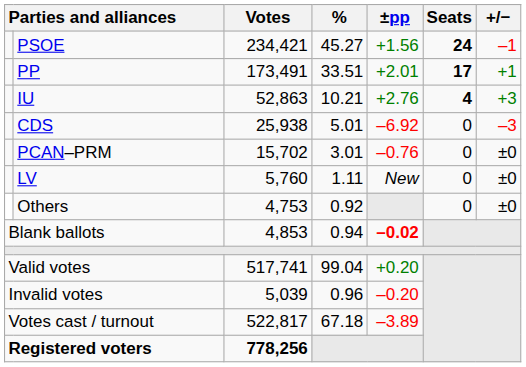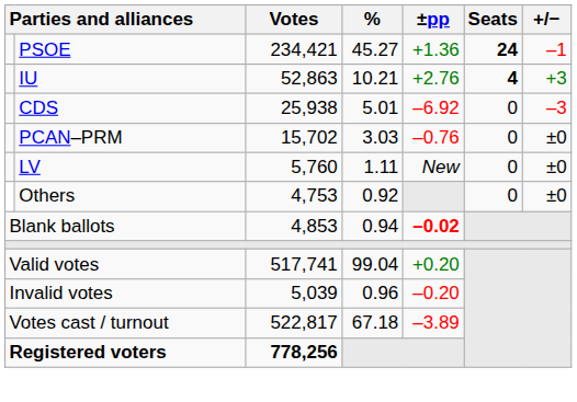PSOE | ±pp: +1.56 -> +1.36
- row: PP | 173,491 | 33.51 | +2.01 | 17 | +1
PCAN–PRM | %: 3.01 -> 3.03
